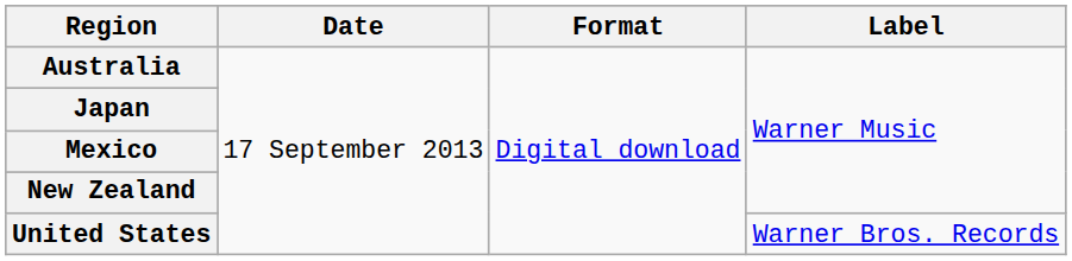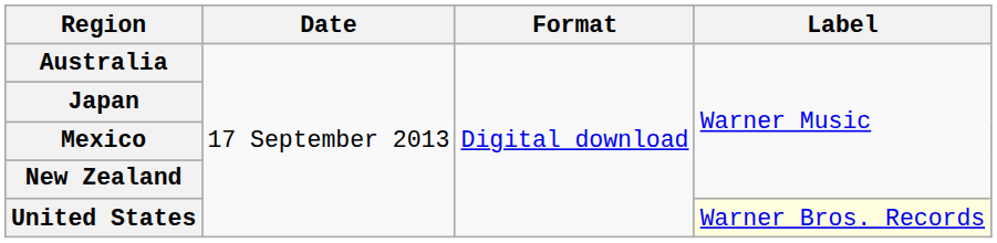United States | Label: no background -> lightyellow background
